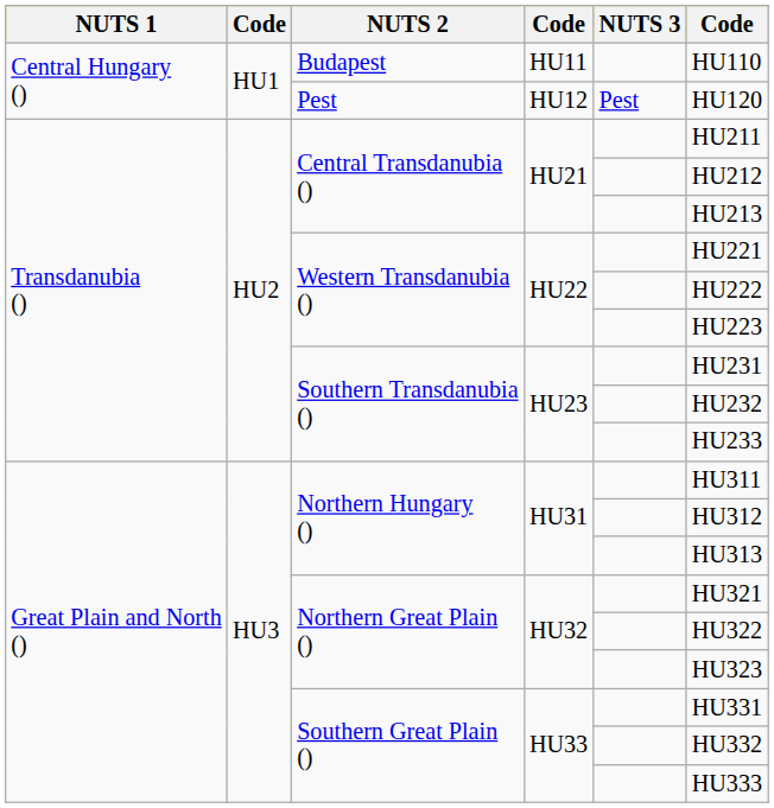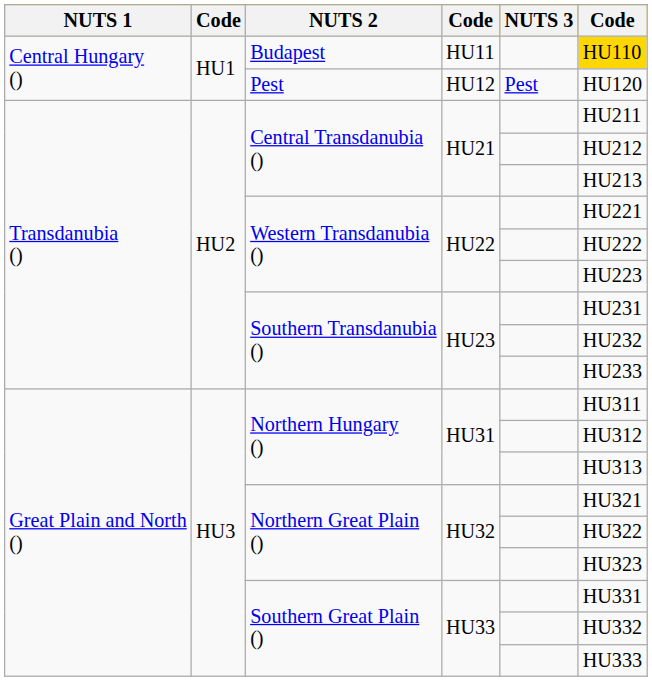Budapest | column 6: no background -> gold background
